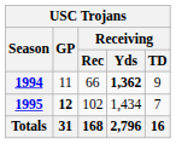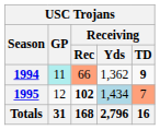1994 | GP: no background -> paleturquoise background
1994 | Receiving / Rec: no background -> lightsalmon background
1994 | Receiving / Yds: bold -> normal
1994 | Receiving / TD: normal -> bold
1995 | GP: bold -> normal
1995 | Receiving / Rec: normal -> bold
1995 | Receiving / Yds: no background -> lightblue background
1995 | Receiving / TD: no background -> lightsalmon background
